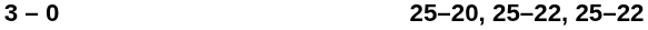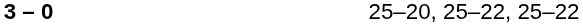row 1 | column 2: bold -> normal
